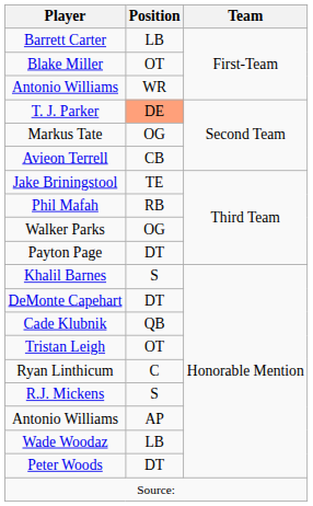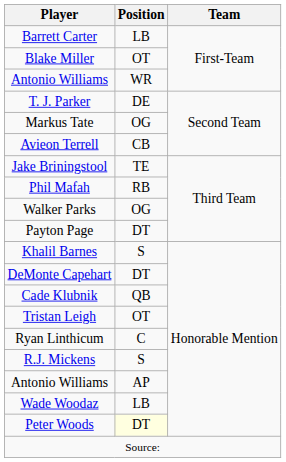T. J. Parker | Position: lightsalmon background -> no background
Peter Woods | Position: no background -> lightyellow background
